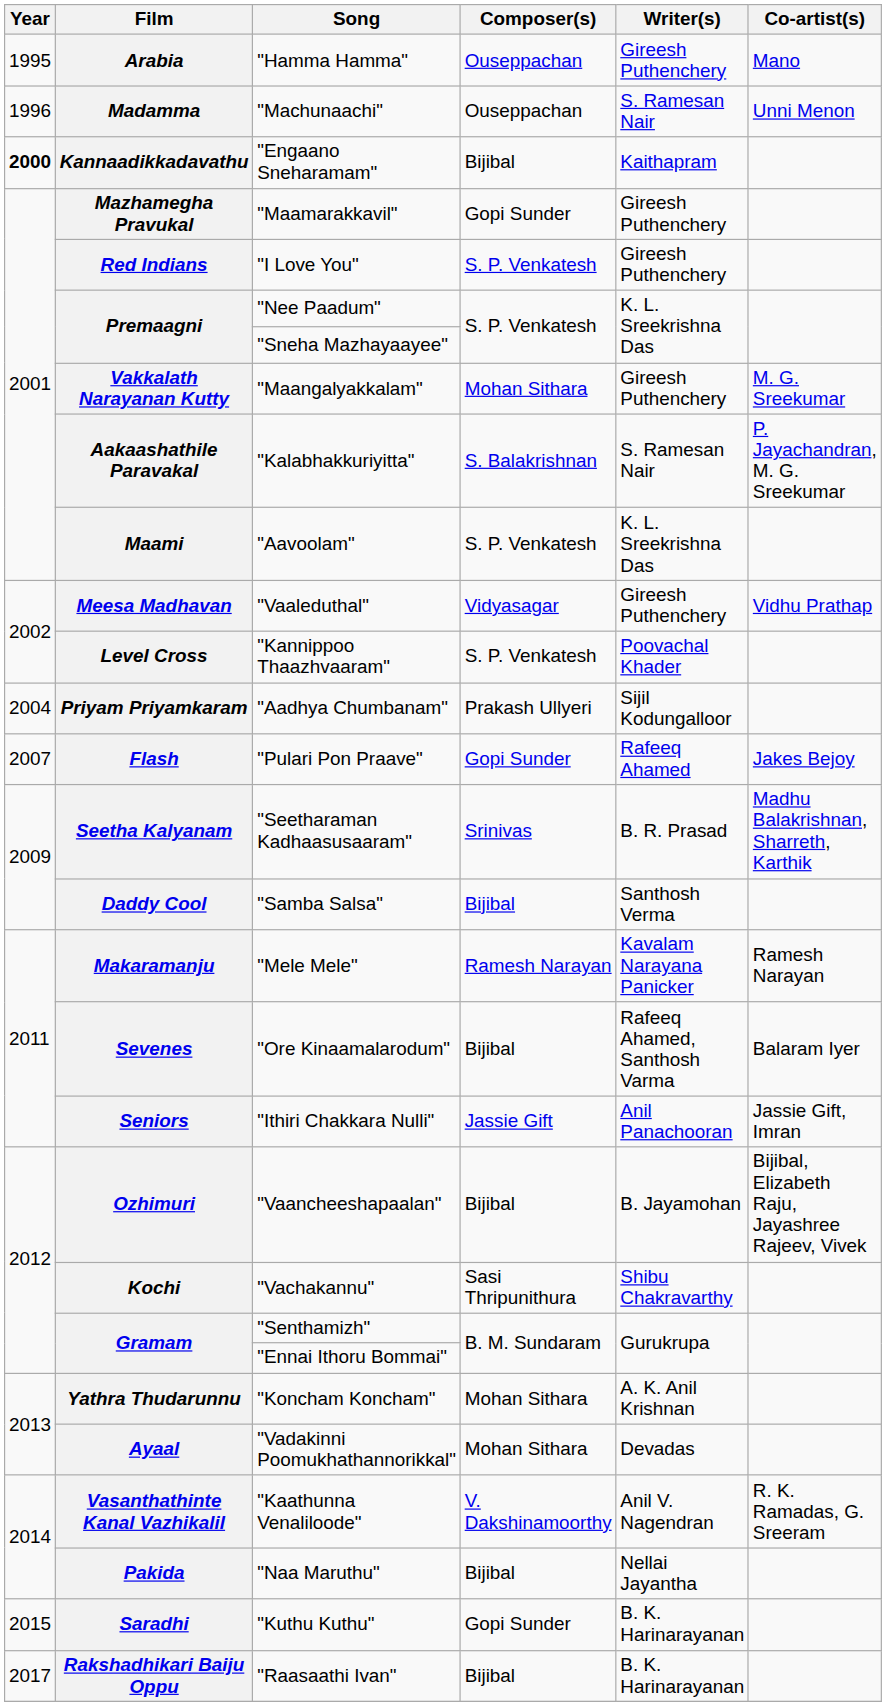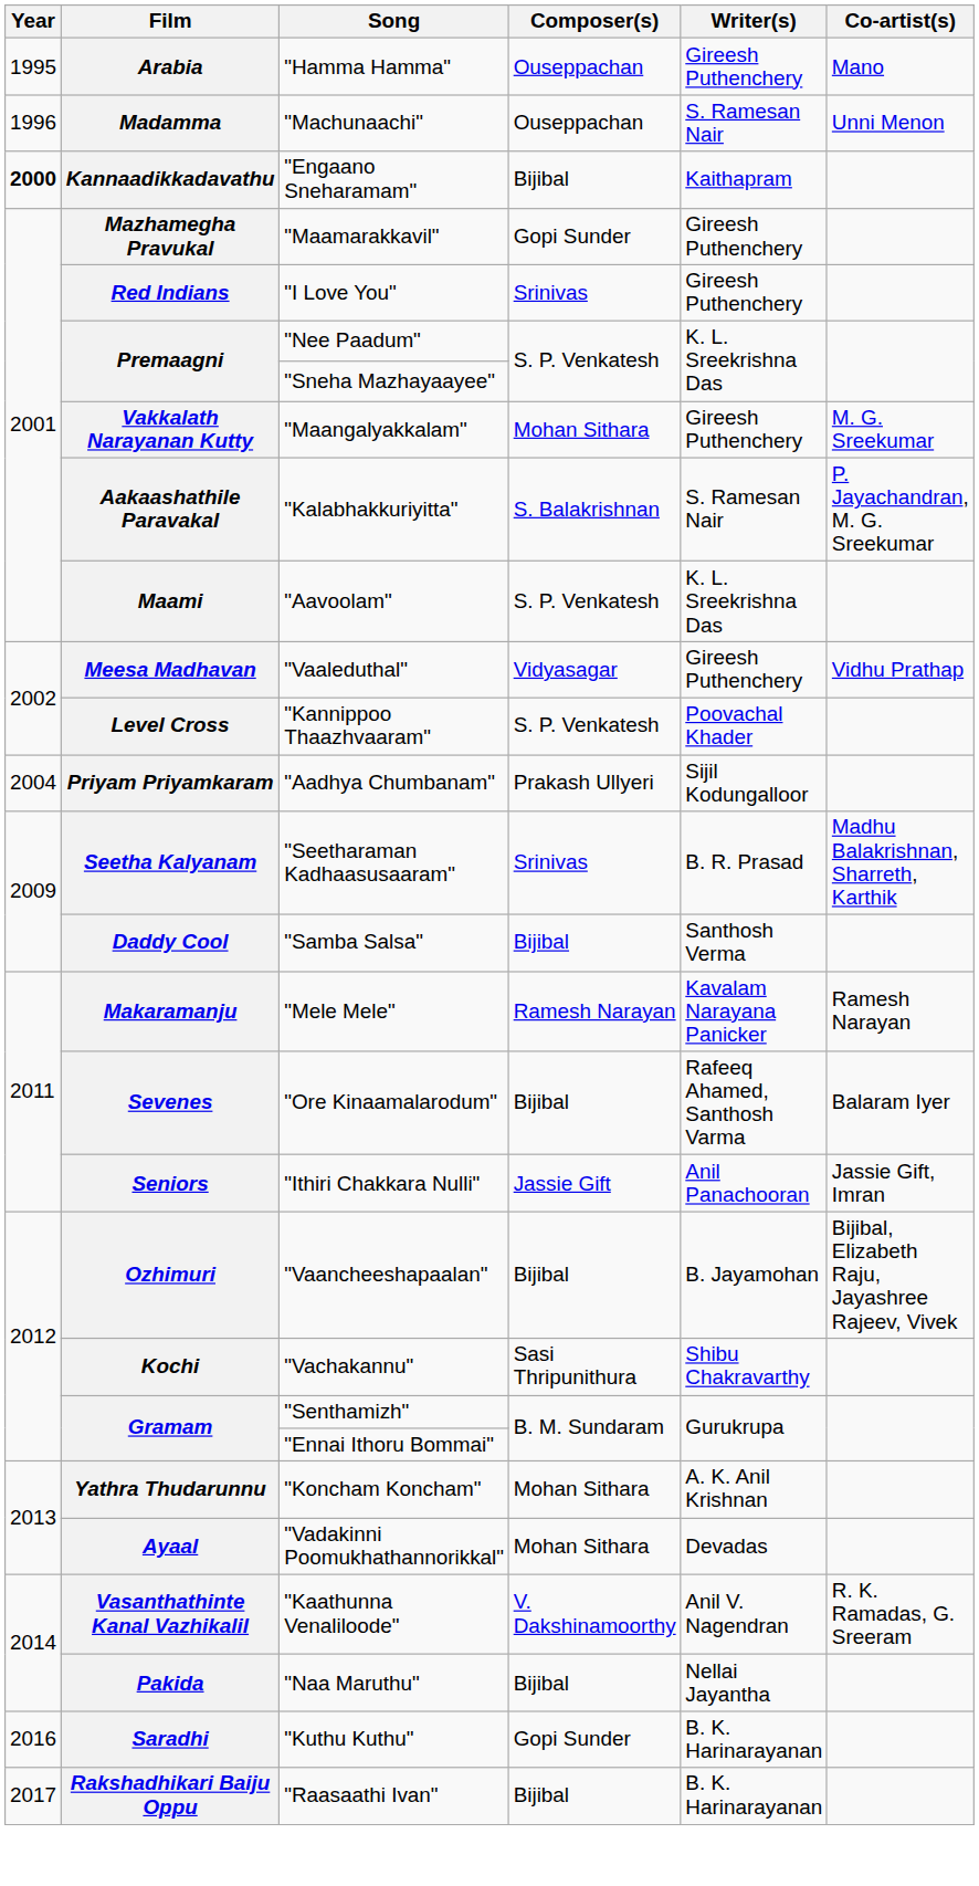Red Indians | Composer(s): S. P. Venkatesh -> Srinivas
- row: 2007 | Flash | "Pulari Pon Praave" | Gopi Sunder | Rafeeq Ahamed | Jakes Bejoy
Saradhi | Year: 2015 -> 2016
